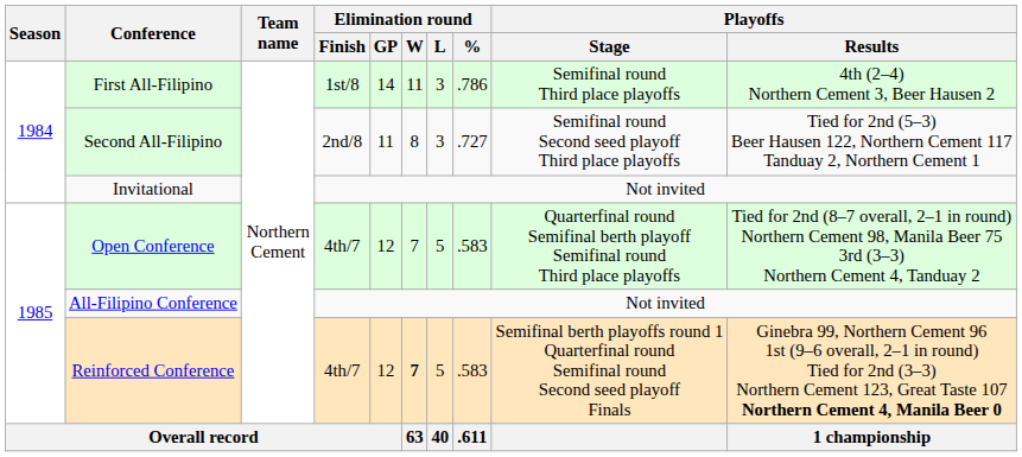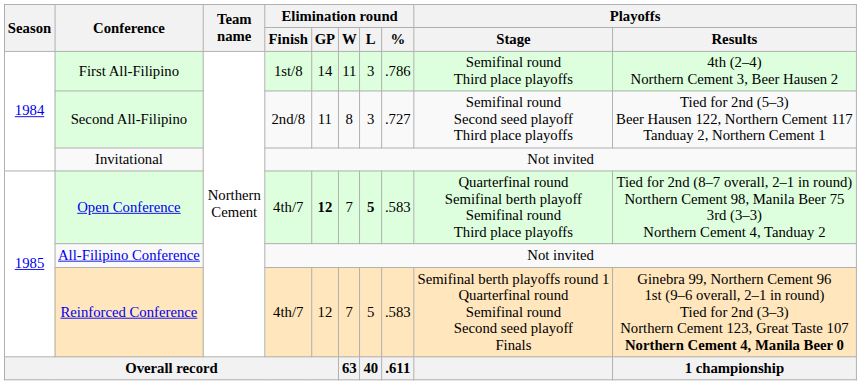Open Conference | Elimination round / GP: normal -> bold
Open Conference | Elimination round / L: normal -> bold
Reinforced Conference | Elimination round / W: bold -> normal
